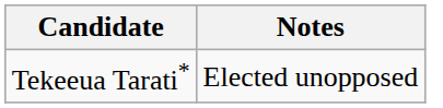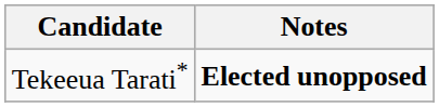Tekeeua Tarati* | Notes: normal -> bold
